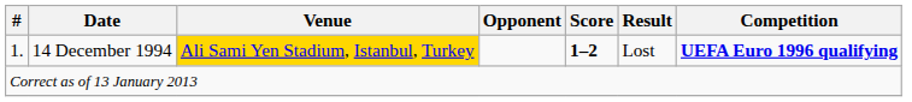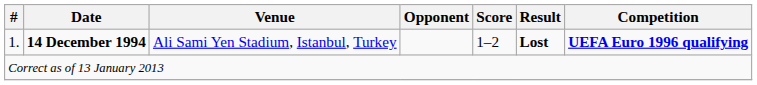1. | Date: normal -> bold
1. | Venue: gold background -> no background
1. | Score: bold -> normal
1. | Result: normal -> bold
